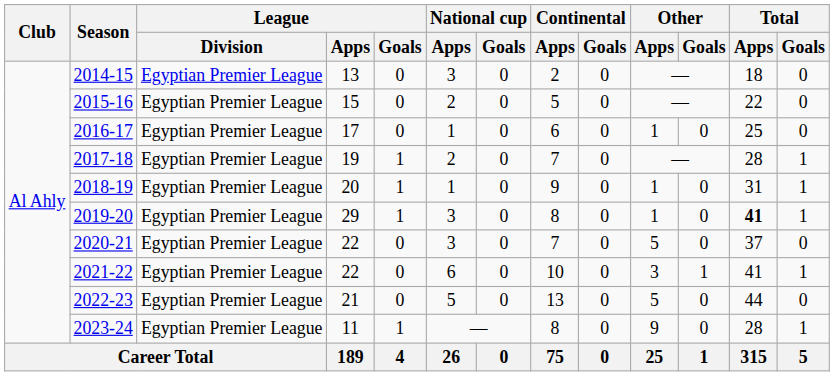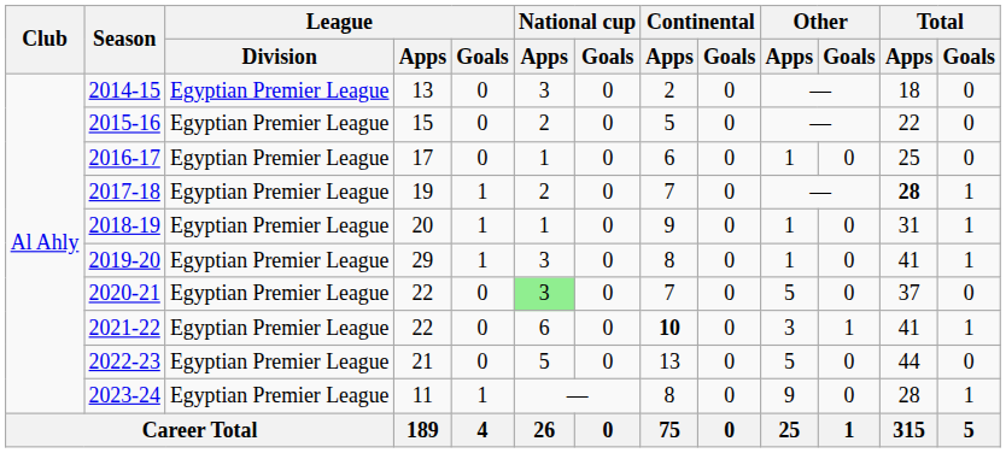2017-18 | Total / Apps: normal -> bold
2019-20 | Total / Apps: bold -> normal
2020-21 | National cup / Apps: no background -> lightgreen background
2021-22 | Continental / Apps: normal -> bold
